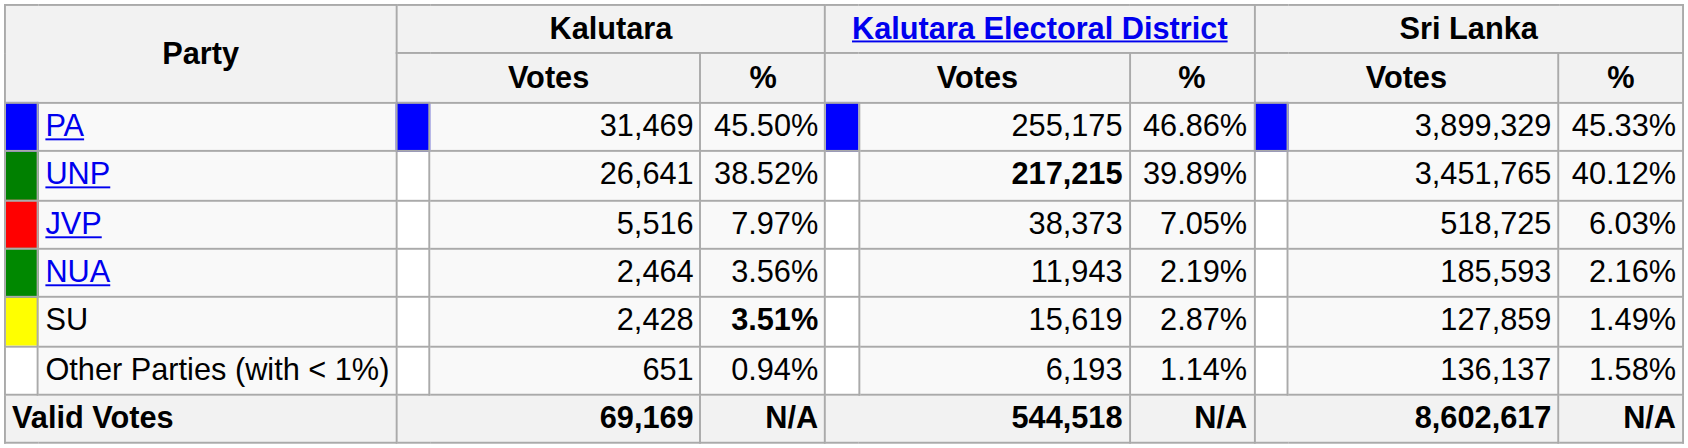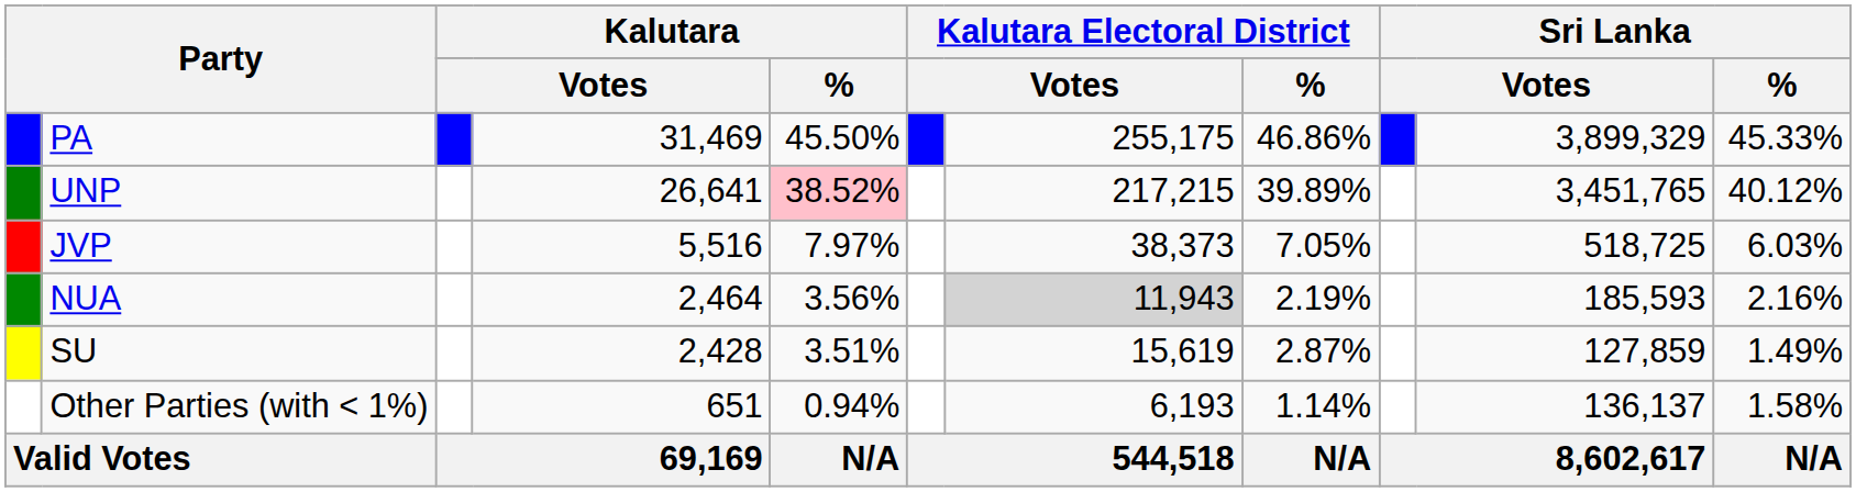UNP | Kalutara / %: no background -> pink background
UNP | column 7: bold -> normal
NUA | column 7: no background -> lightgrey background
SU | Kalutara / %: bold -> normal
